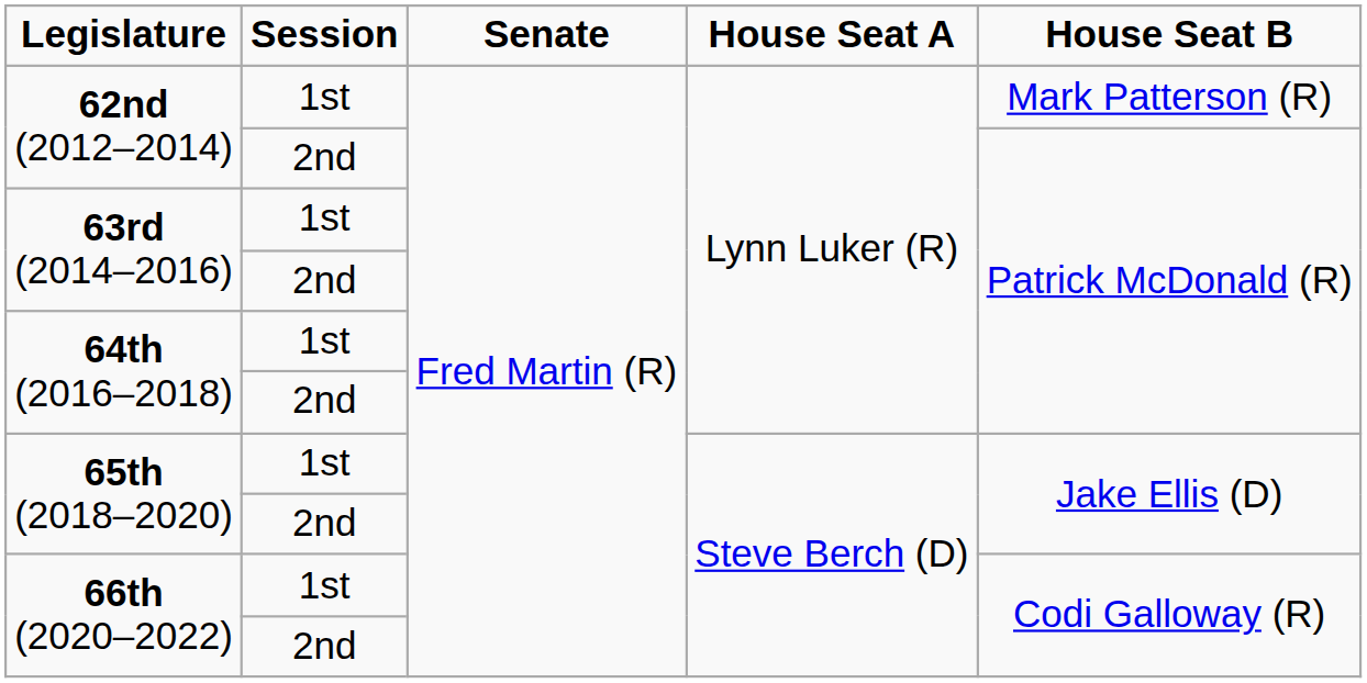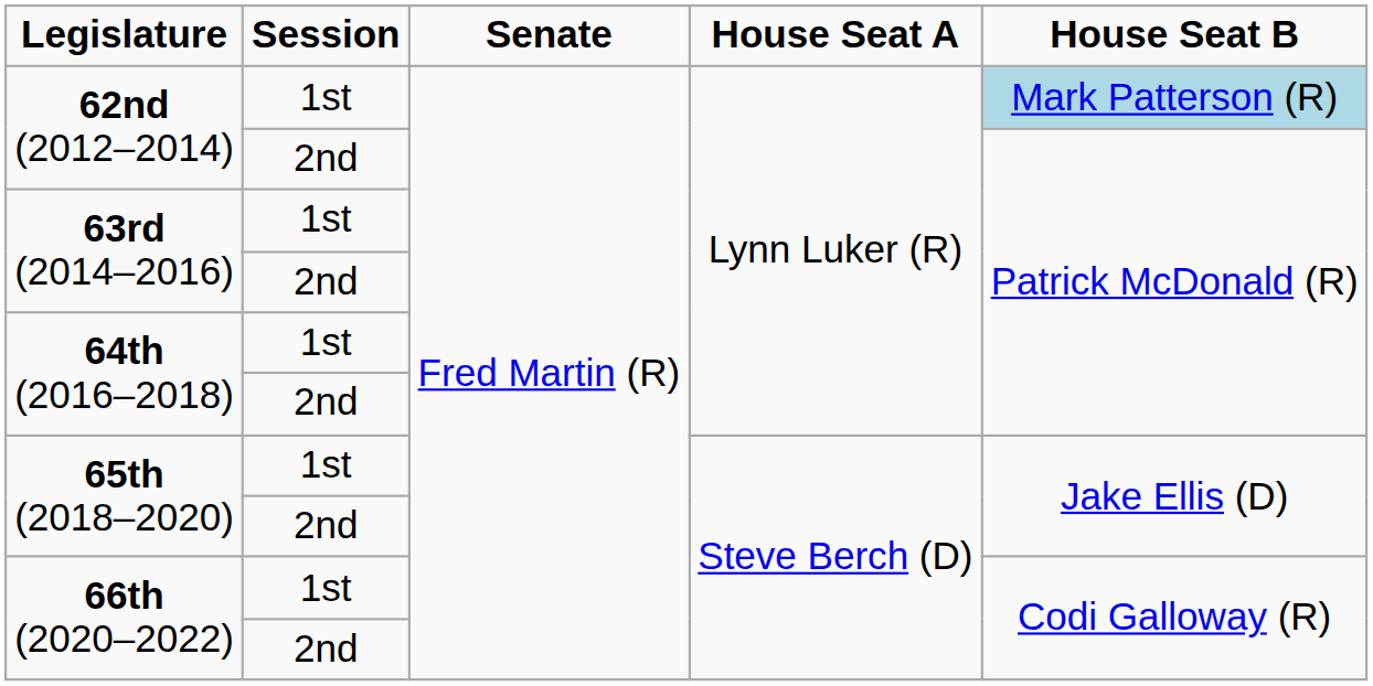62nd (2012–2014) / 1st | House Seat B: no background -> lightblue background
